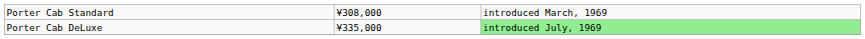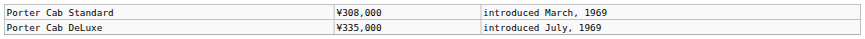Porter Cab DeLuxe | column 3: lightgreen background -> no background
